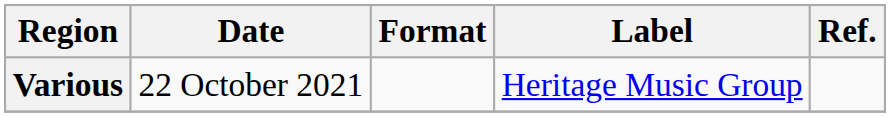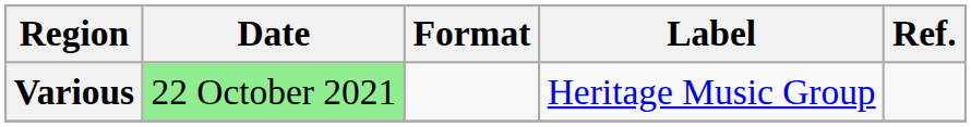Various | Date: no background -> lightgreen background
